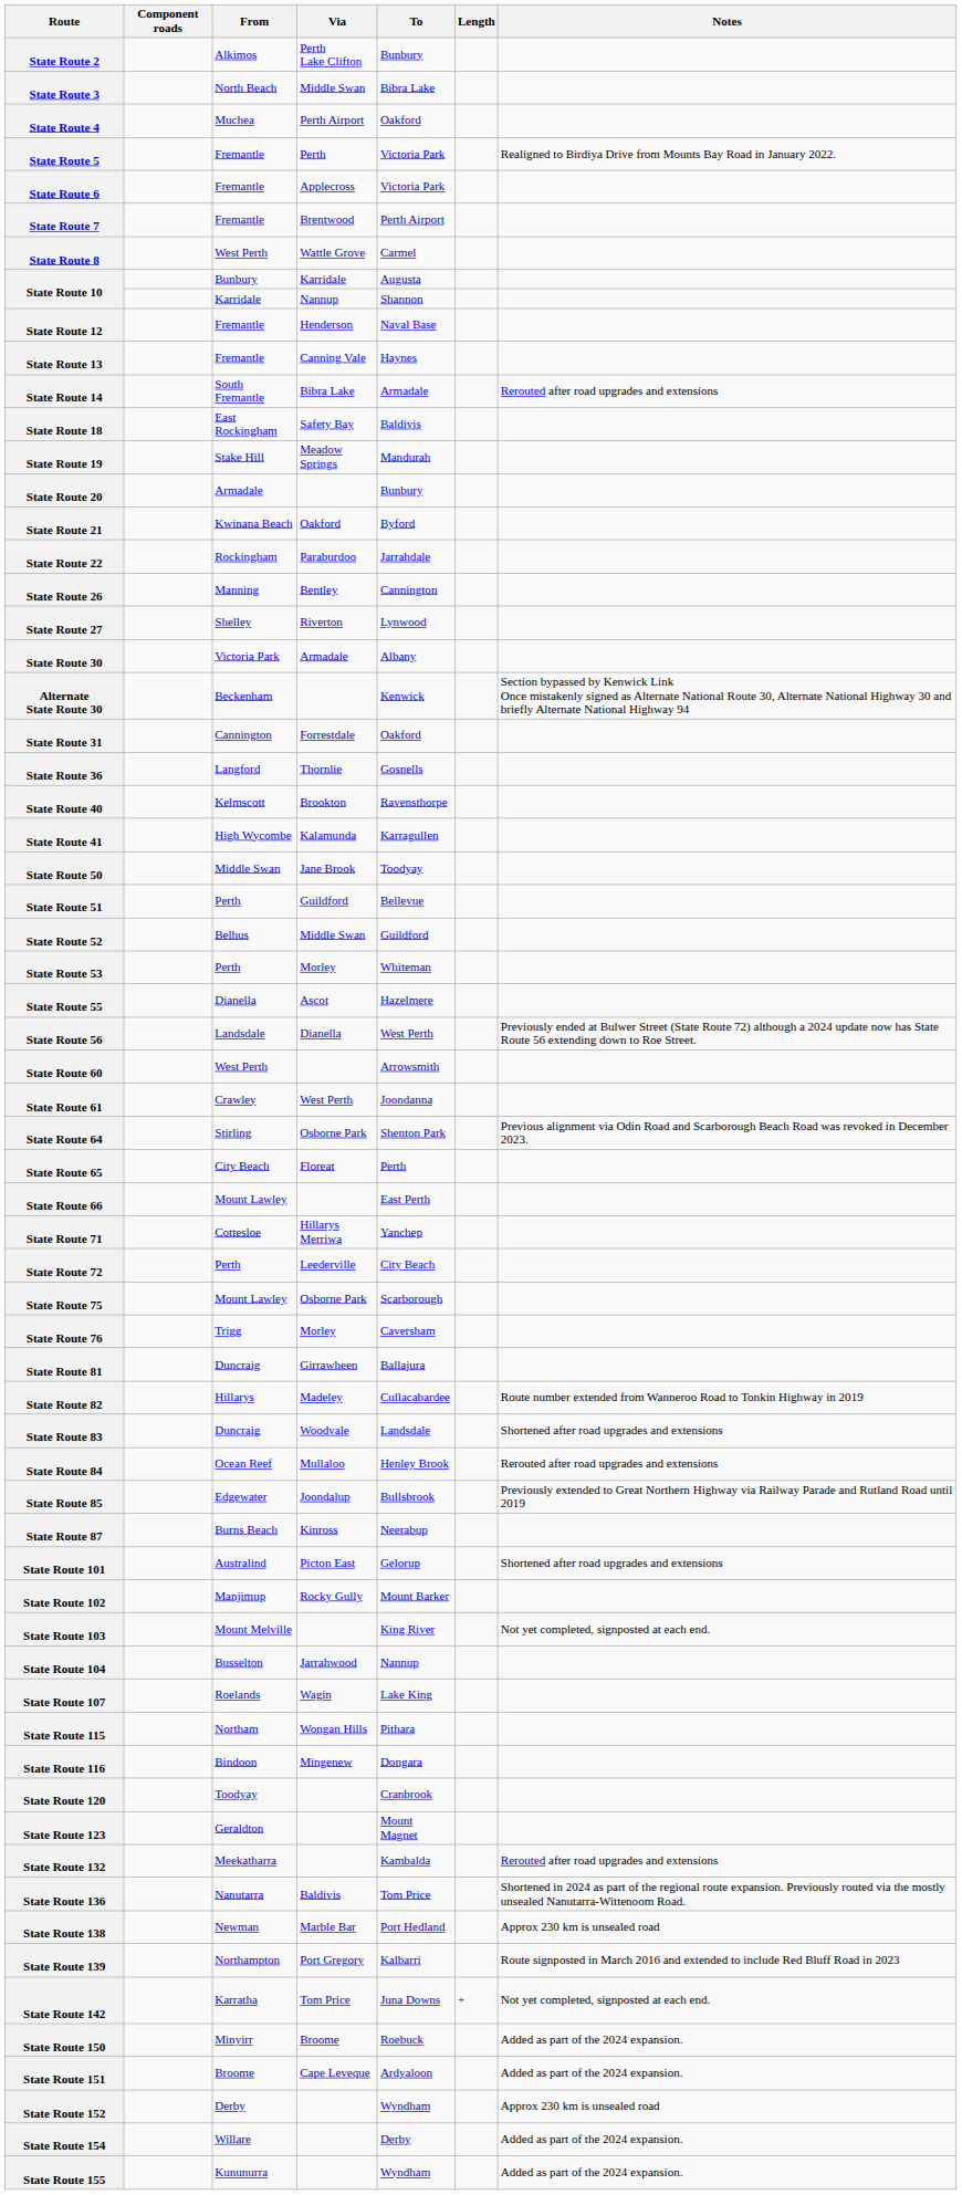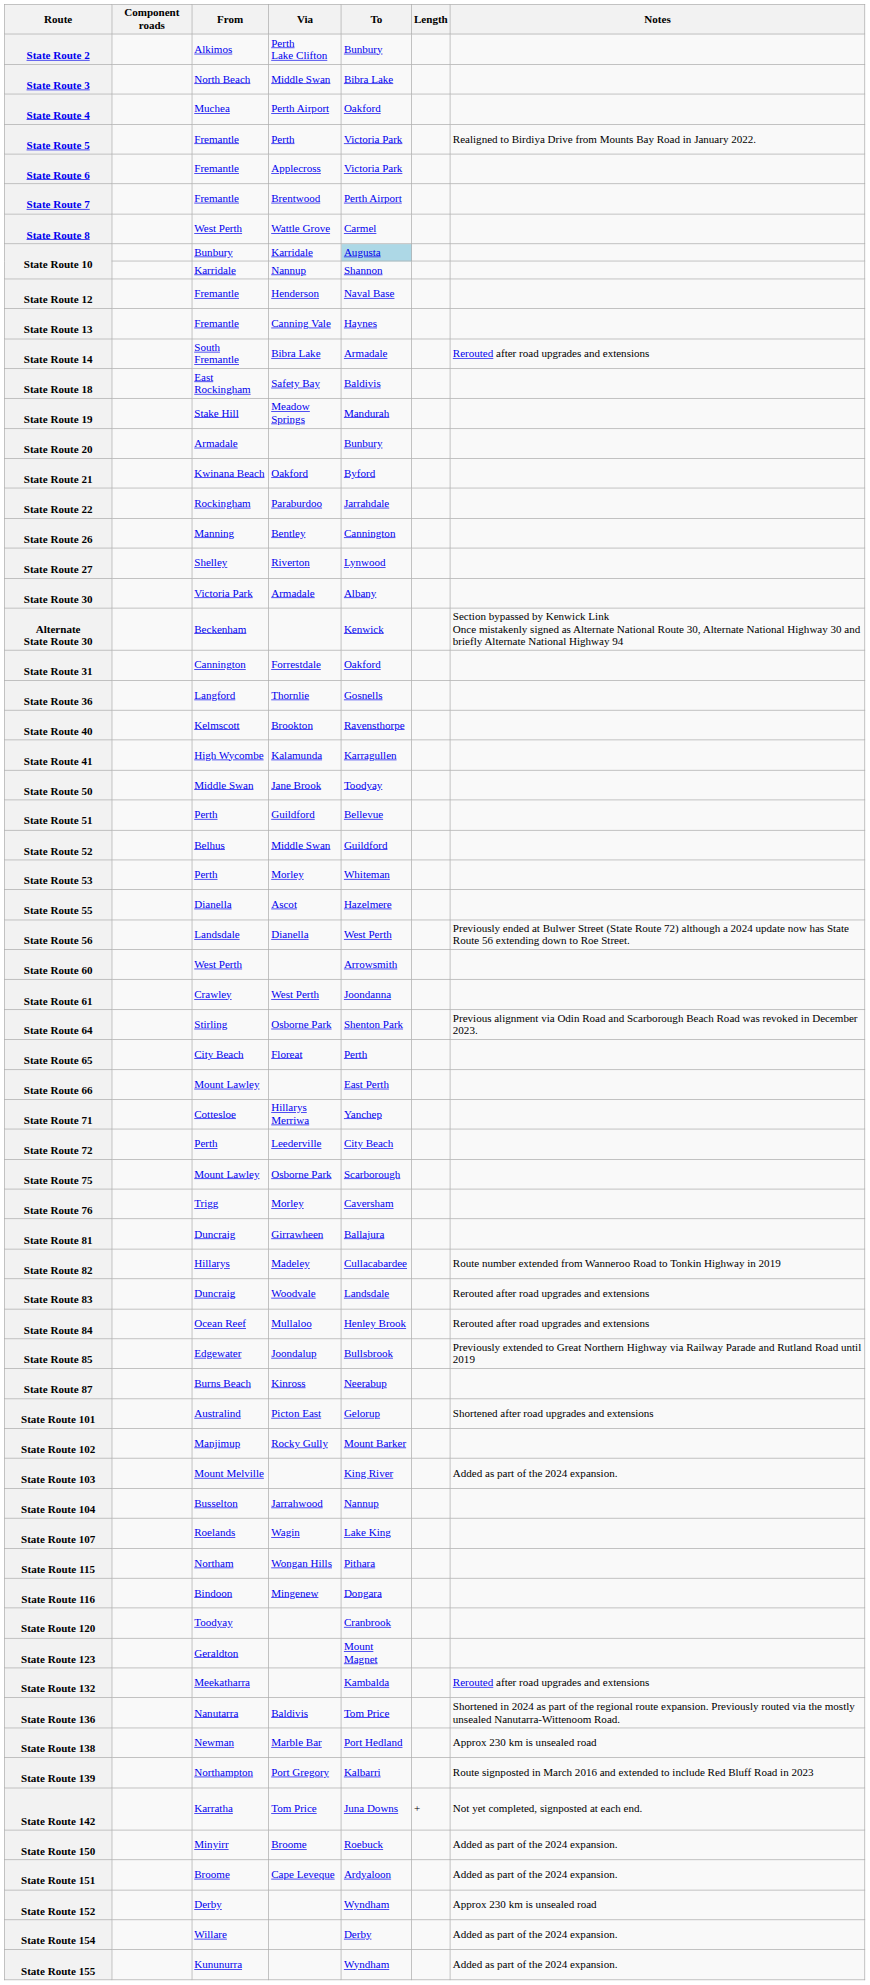State Route 10 / Bunbury | To: no background -> lightblue background
State Route 83 | Notes: Shortened after road upgrades and extensions -> Rerouted after road upgrades and extensions
State Route 103 | Notes: Not yet completed, signposted at each end. -> Added as part of the 2024 expansion.
